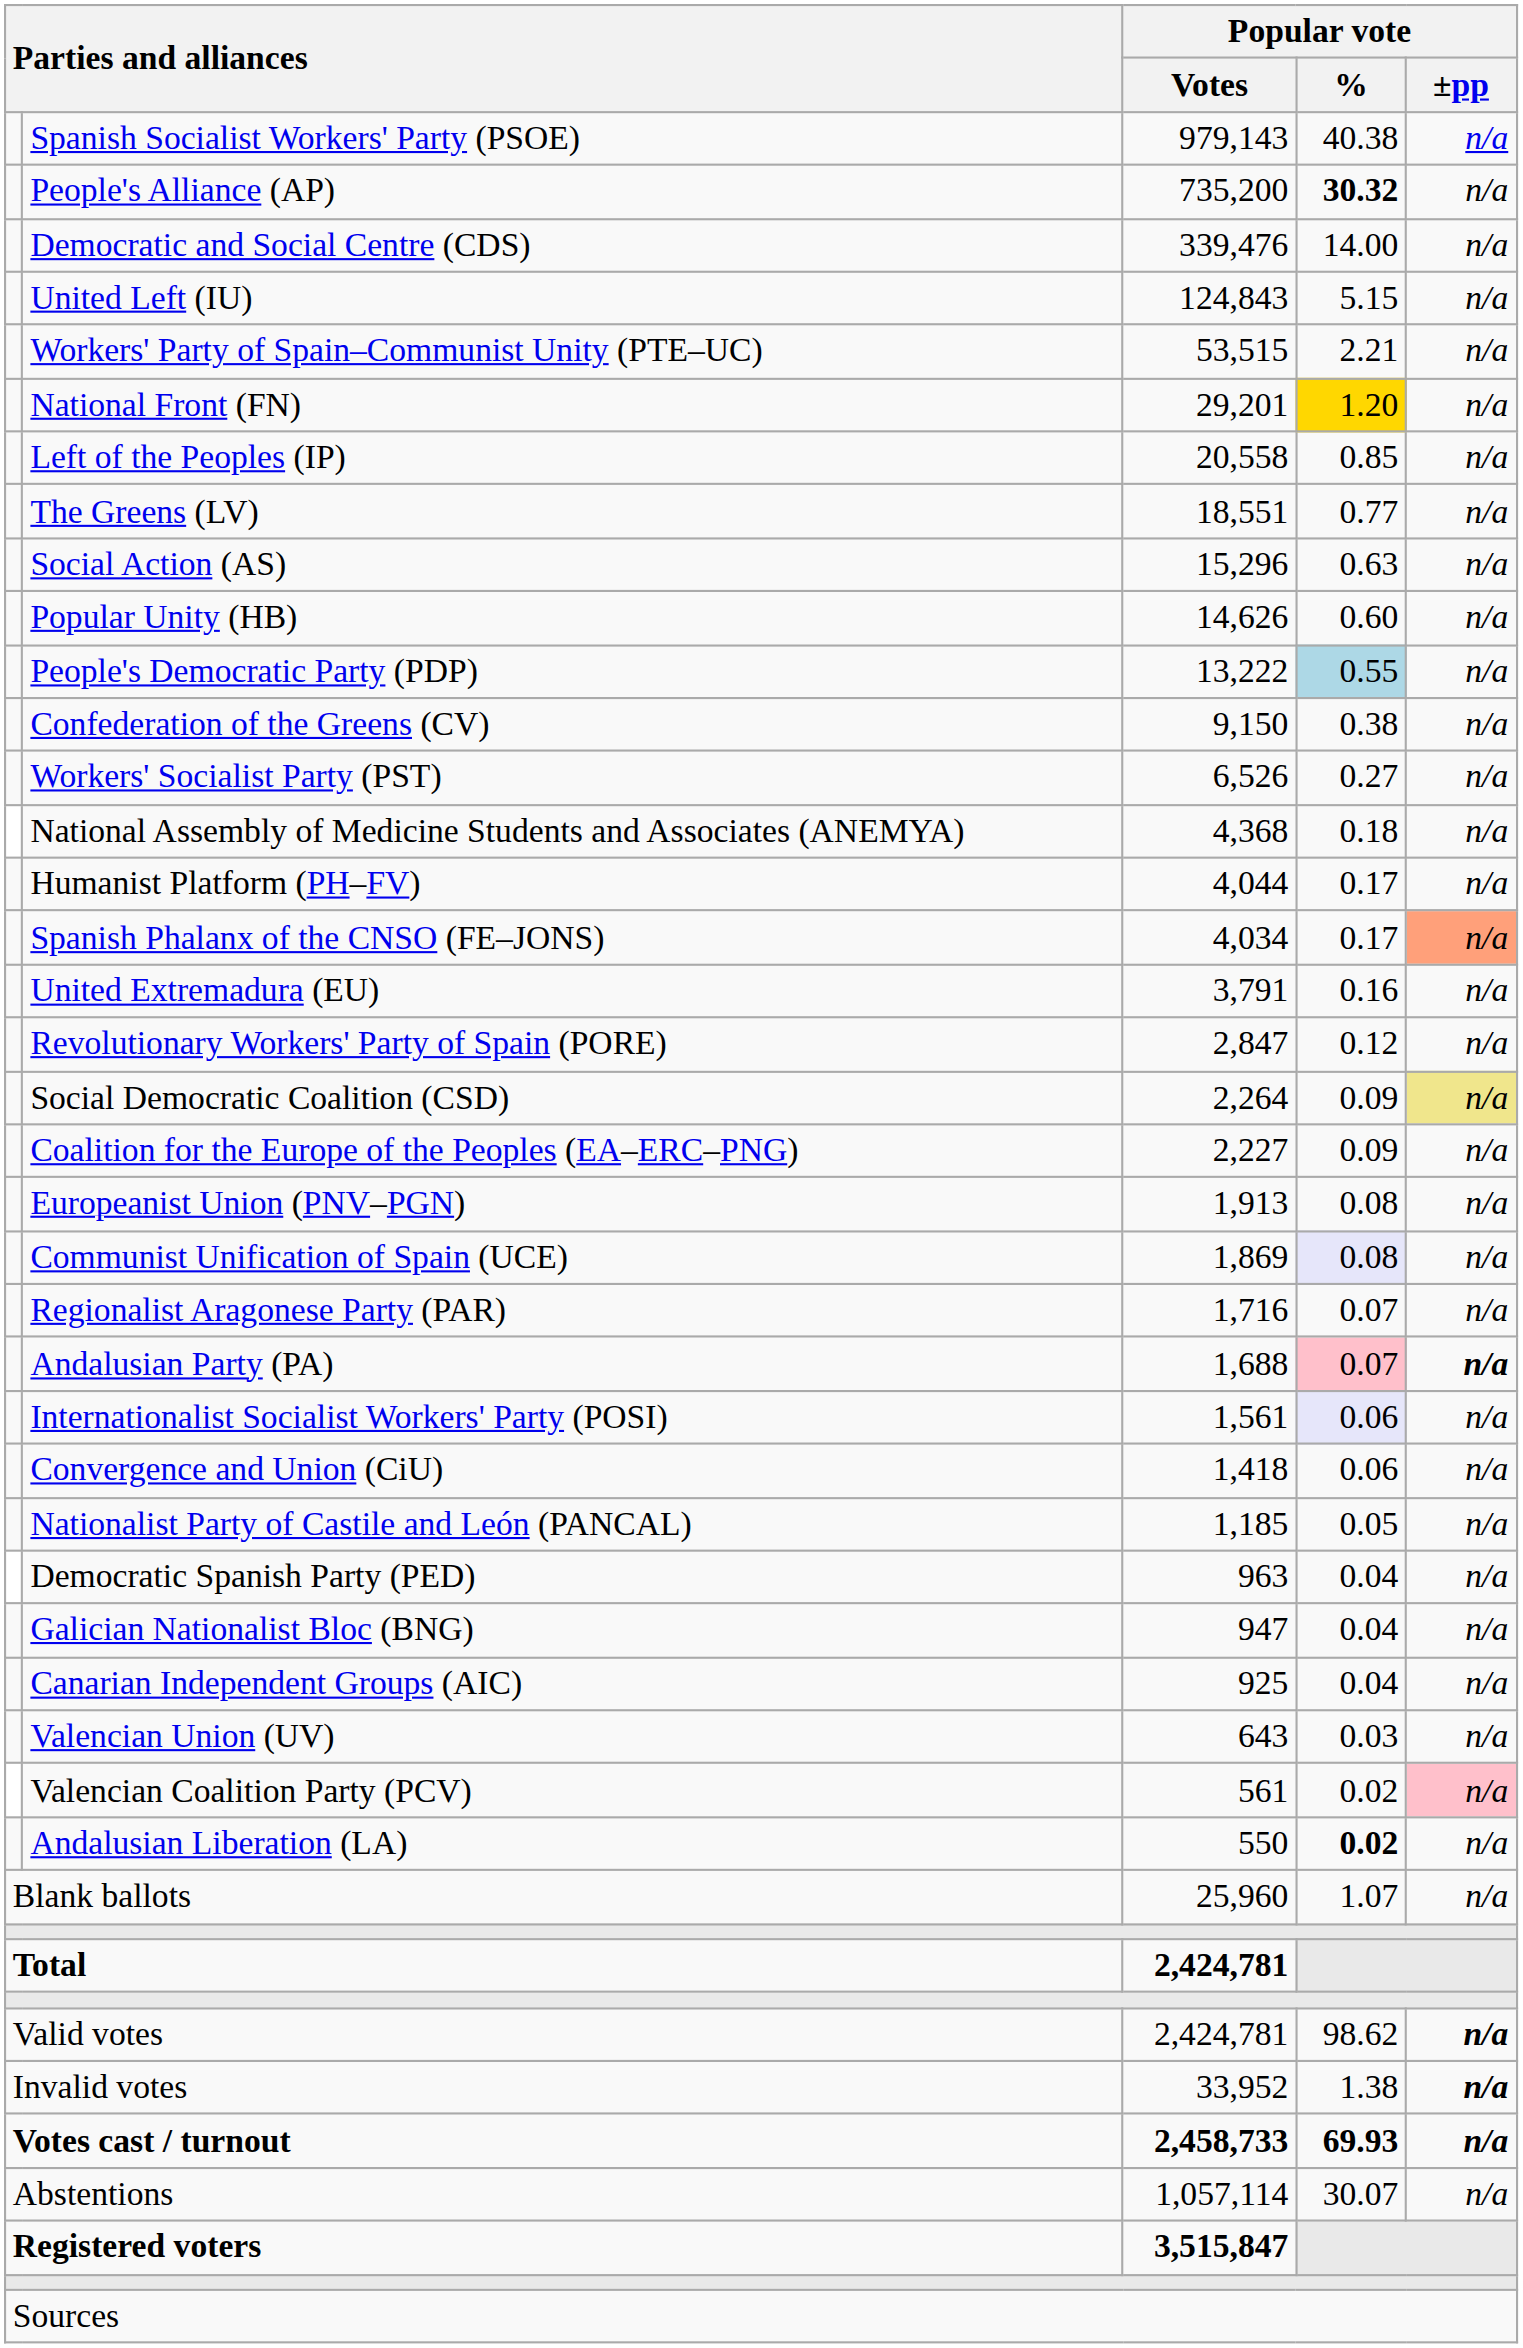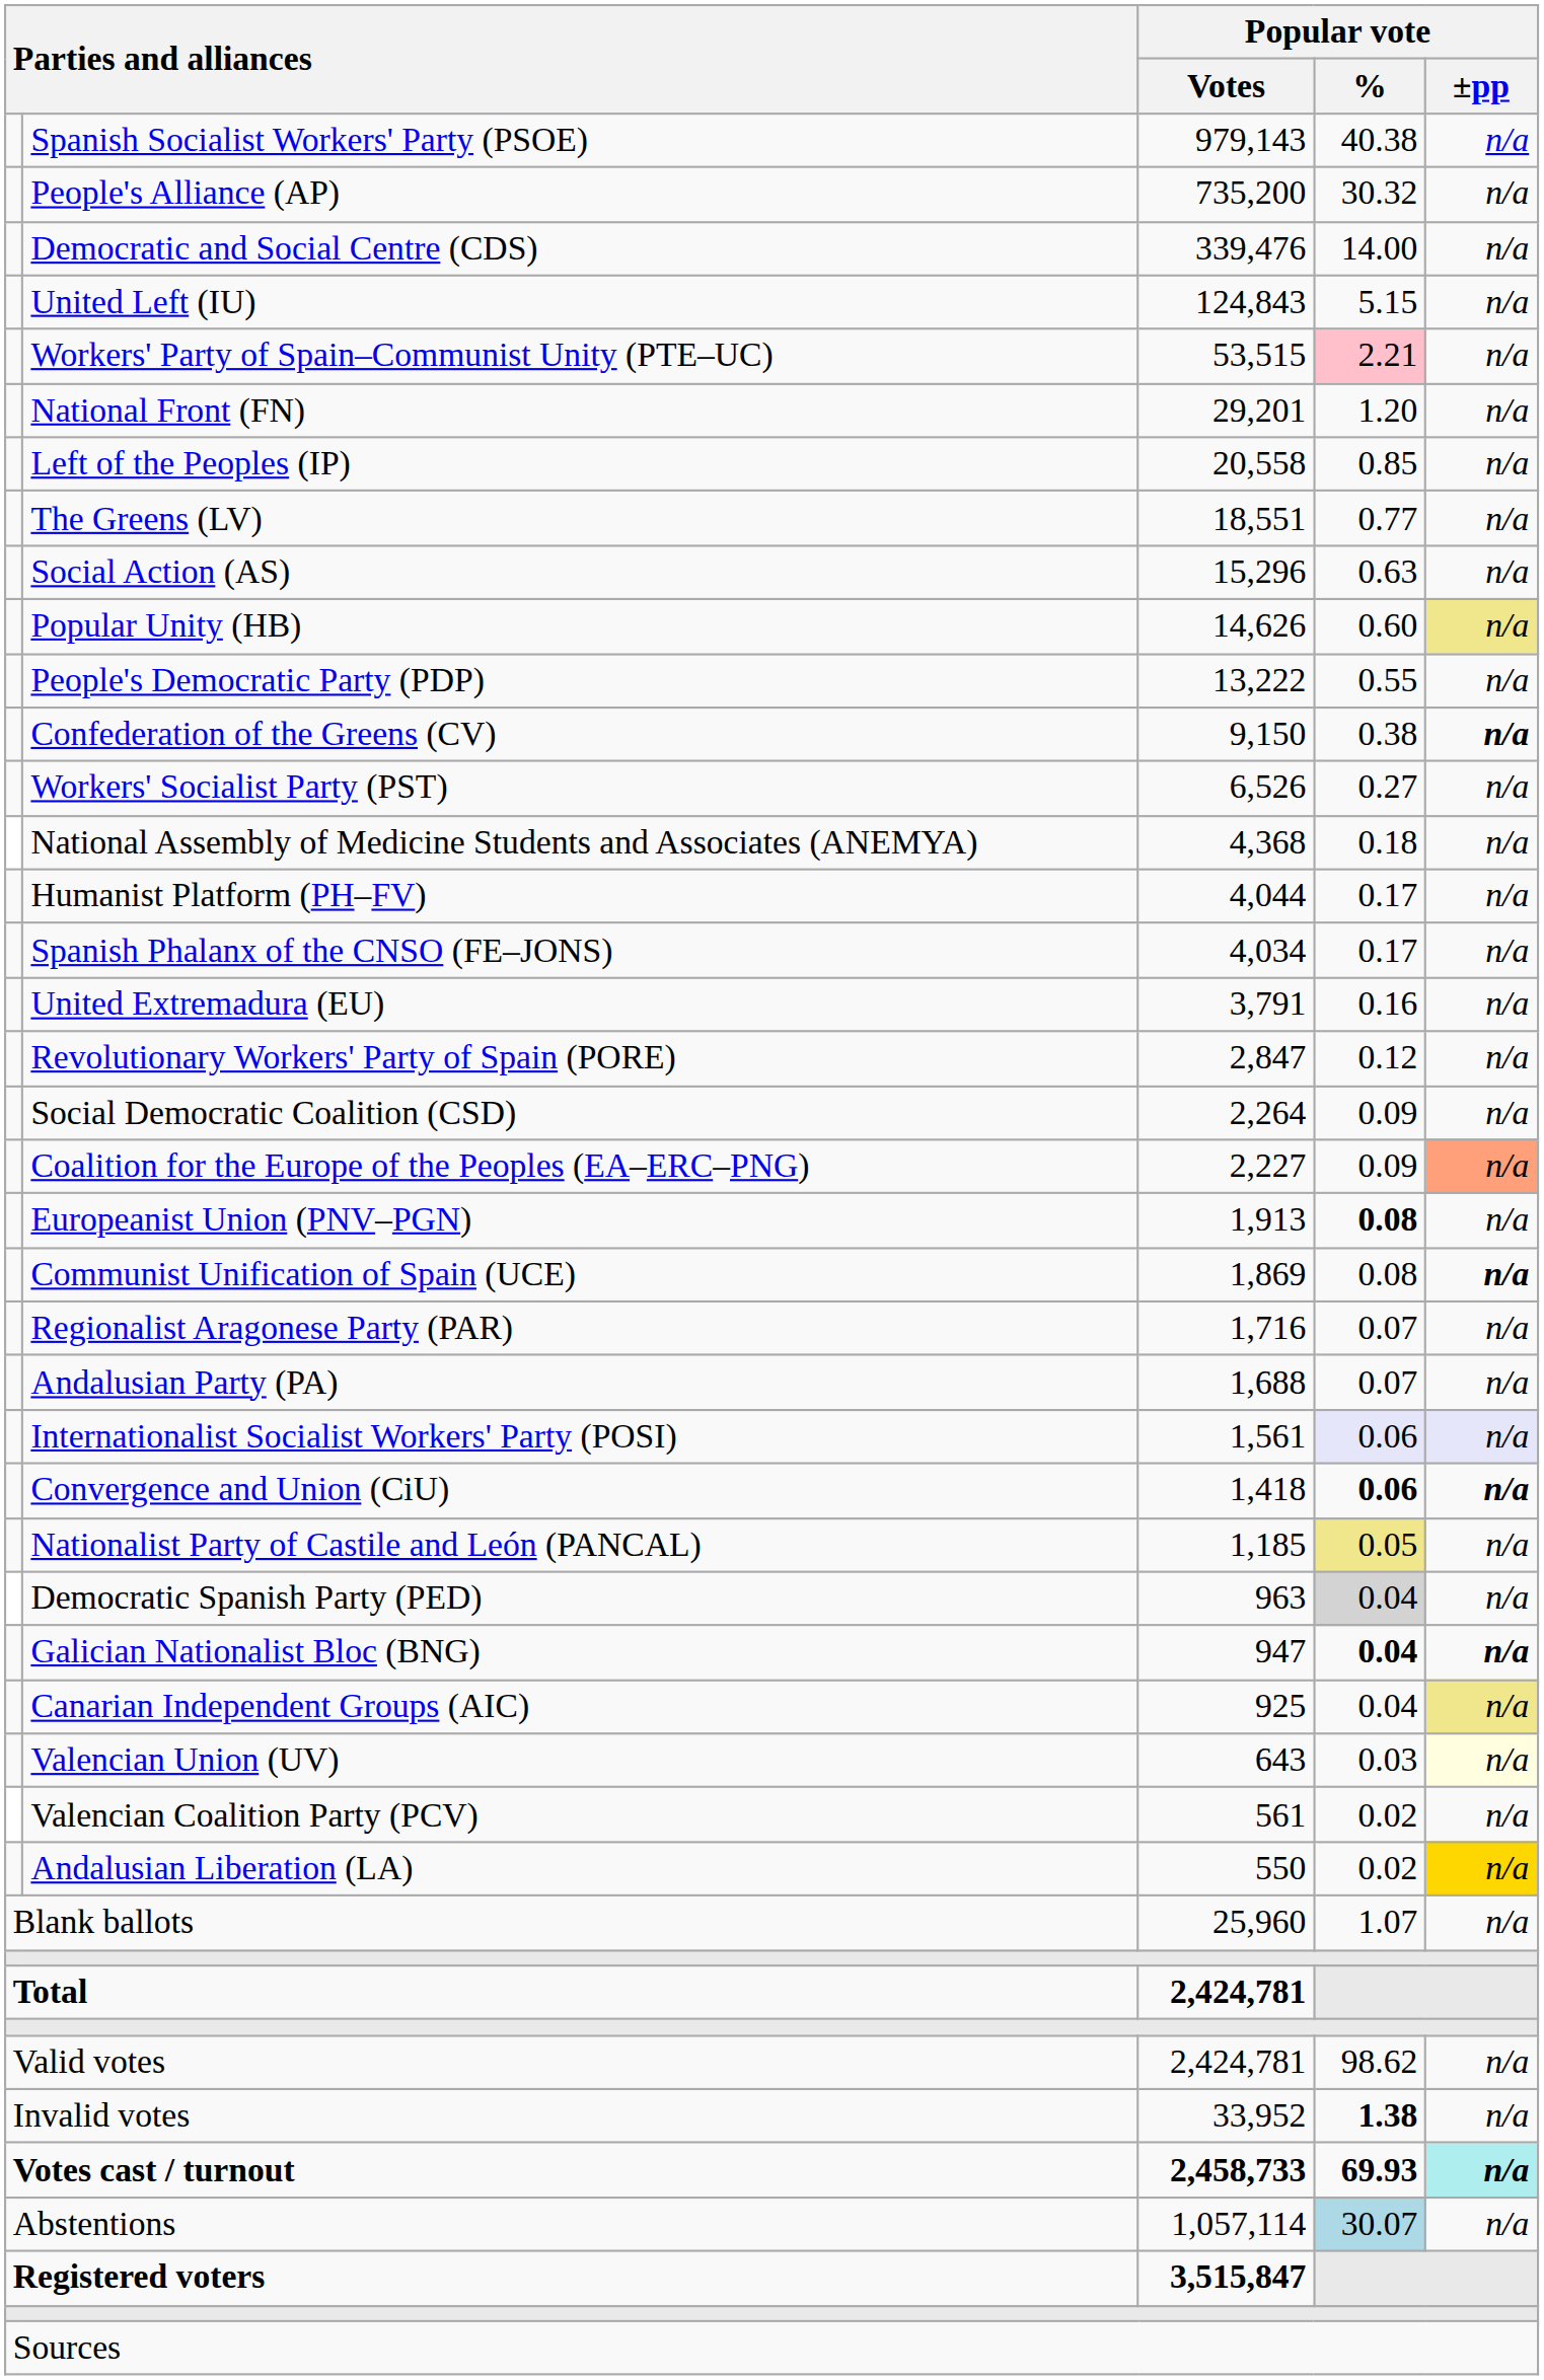People's Alliance (AP) | Popular vote / %: bold -> normal
Workers' Party of Spain–Communist Unity (PTE–UC) | Popular vote / %: no background -> pink background
National Front (FN) | Popular vote / %: gold background -> no background
Popular Unity (HB) | Popular vote / ±pp: no background -> khaki background
People's Democratic Party (PDP) | Popular vote / %: lightblue background -> no background
Confederation of the Greens (CV) | Popular vote / ±pp: normal -> bold
Spanish Phalanx of the CNSO (FE–JONS) | Popular vote / ±pp: lightsalmon background -> no background
Social Democratic Coalition (CSD) | Popular vote / ±pp: khaki background -> no background
Coalition for the Europe of the Peoples (EA–ERC–PNG) | Popular vote / ±pp: no background -> lightsalmon background
Europeanist Union (PNV–PGN) | Popular vote / %: normal -> bold
Communist Unification of Spain (UCE) | Popular vote / %: lavender background -> no background
Communist Unification of Spain (UCE) | Popular vote / ±pp: normal -> bold
Andalusian Party (PA) | Popular vote / %: pink background -> no background
Andalusian Party (PA) | Popular vote / ±pp: bold -> normal
Internationalist Socialist Workers' Party (POSI) | Popular vote / ±pp: no background -> lavender background
Convergence and Union (CiU) | Popular vote / %: normal -> bold
Convergence and Union (CiU) | Popular vote / ±pp: normal -> bold
Nationalist Party of Castile and León (PANCAL) | Popular vote / %: no background -> khaki background
Democratic Spanish Party (PED) | Popular vote / %: no background -> lightgrey background
Galician Nationalist Bloc (BNG) | Popular vote / %: normal -> bold
Galician Nationalist Bloc (BNG) | Popular vote / ±pp: normal -> bold
Canarian Independent Groups (AIC) | Popular vote / ±pp: no background -> khaki background
Valencian Union (UV) | Popular vote / ±pp: no background -> lightyellow background
Valencian Coalition Party (PCV) | Popular vote / ±pp: pink background -> no background
Andalusian Liberation (LA) | Popular vote / %: bold -> normal
Andalusian Liberation (LA) | Popular vote / ±pp: no background -> gold background
Valid votes | Popular vote / ±pp: bold -> normal
Invalid votes | Popular vote / %: normal -> bold
Invalid votes | Popular vote / ±pp: bold -> normal
Votes cast / turnout | Popular vote / ±pp: no background -> paleturquoise background
Abstentions | Popular vote / %: no background -> lightblue background
